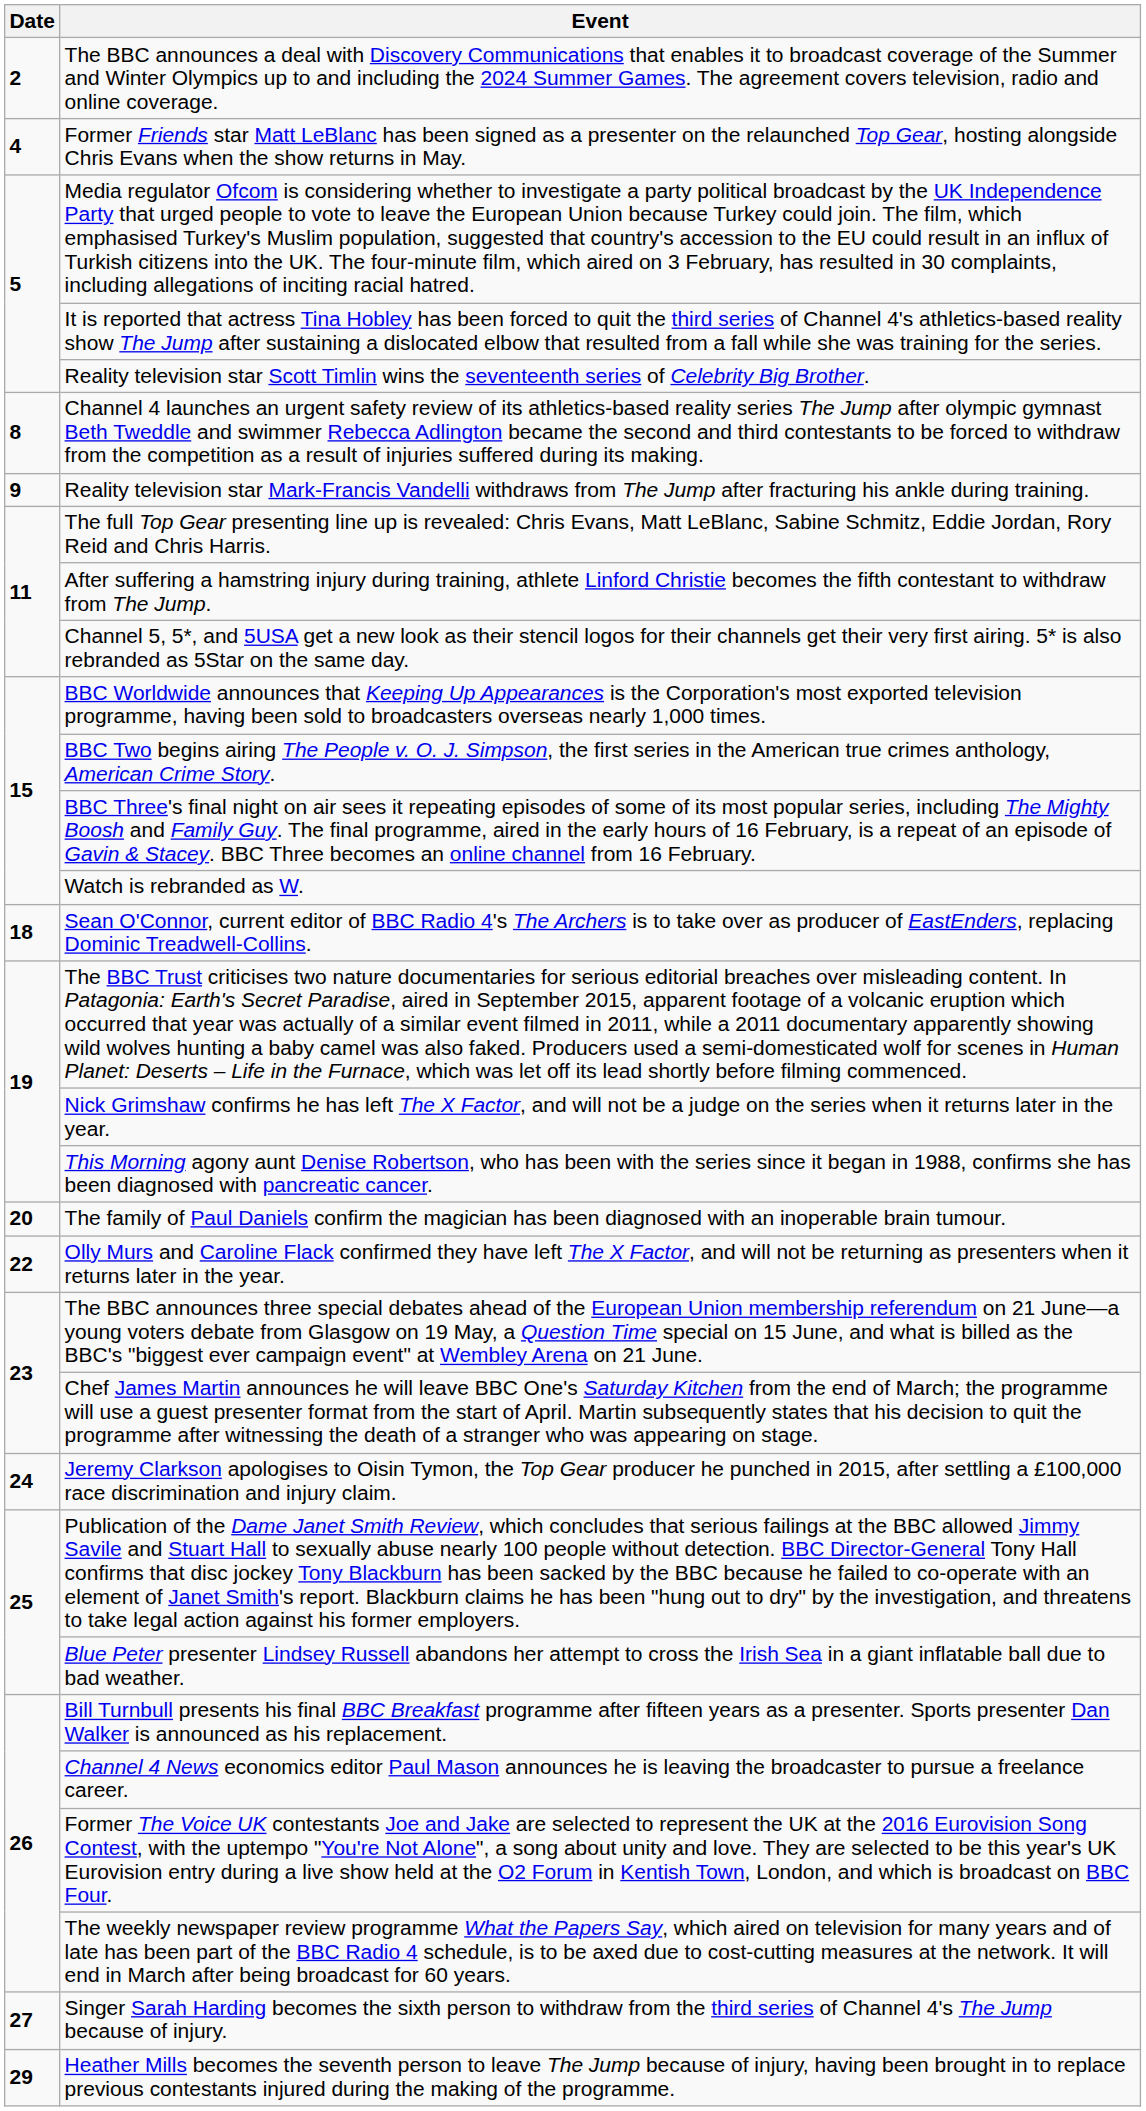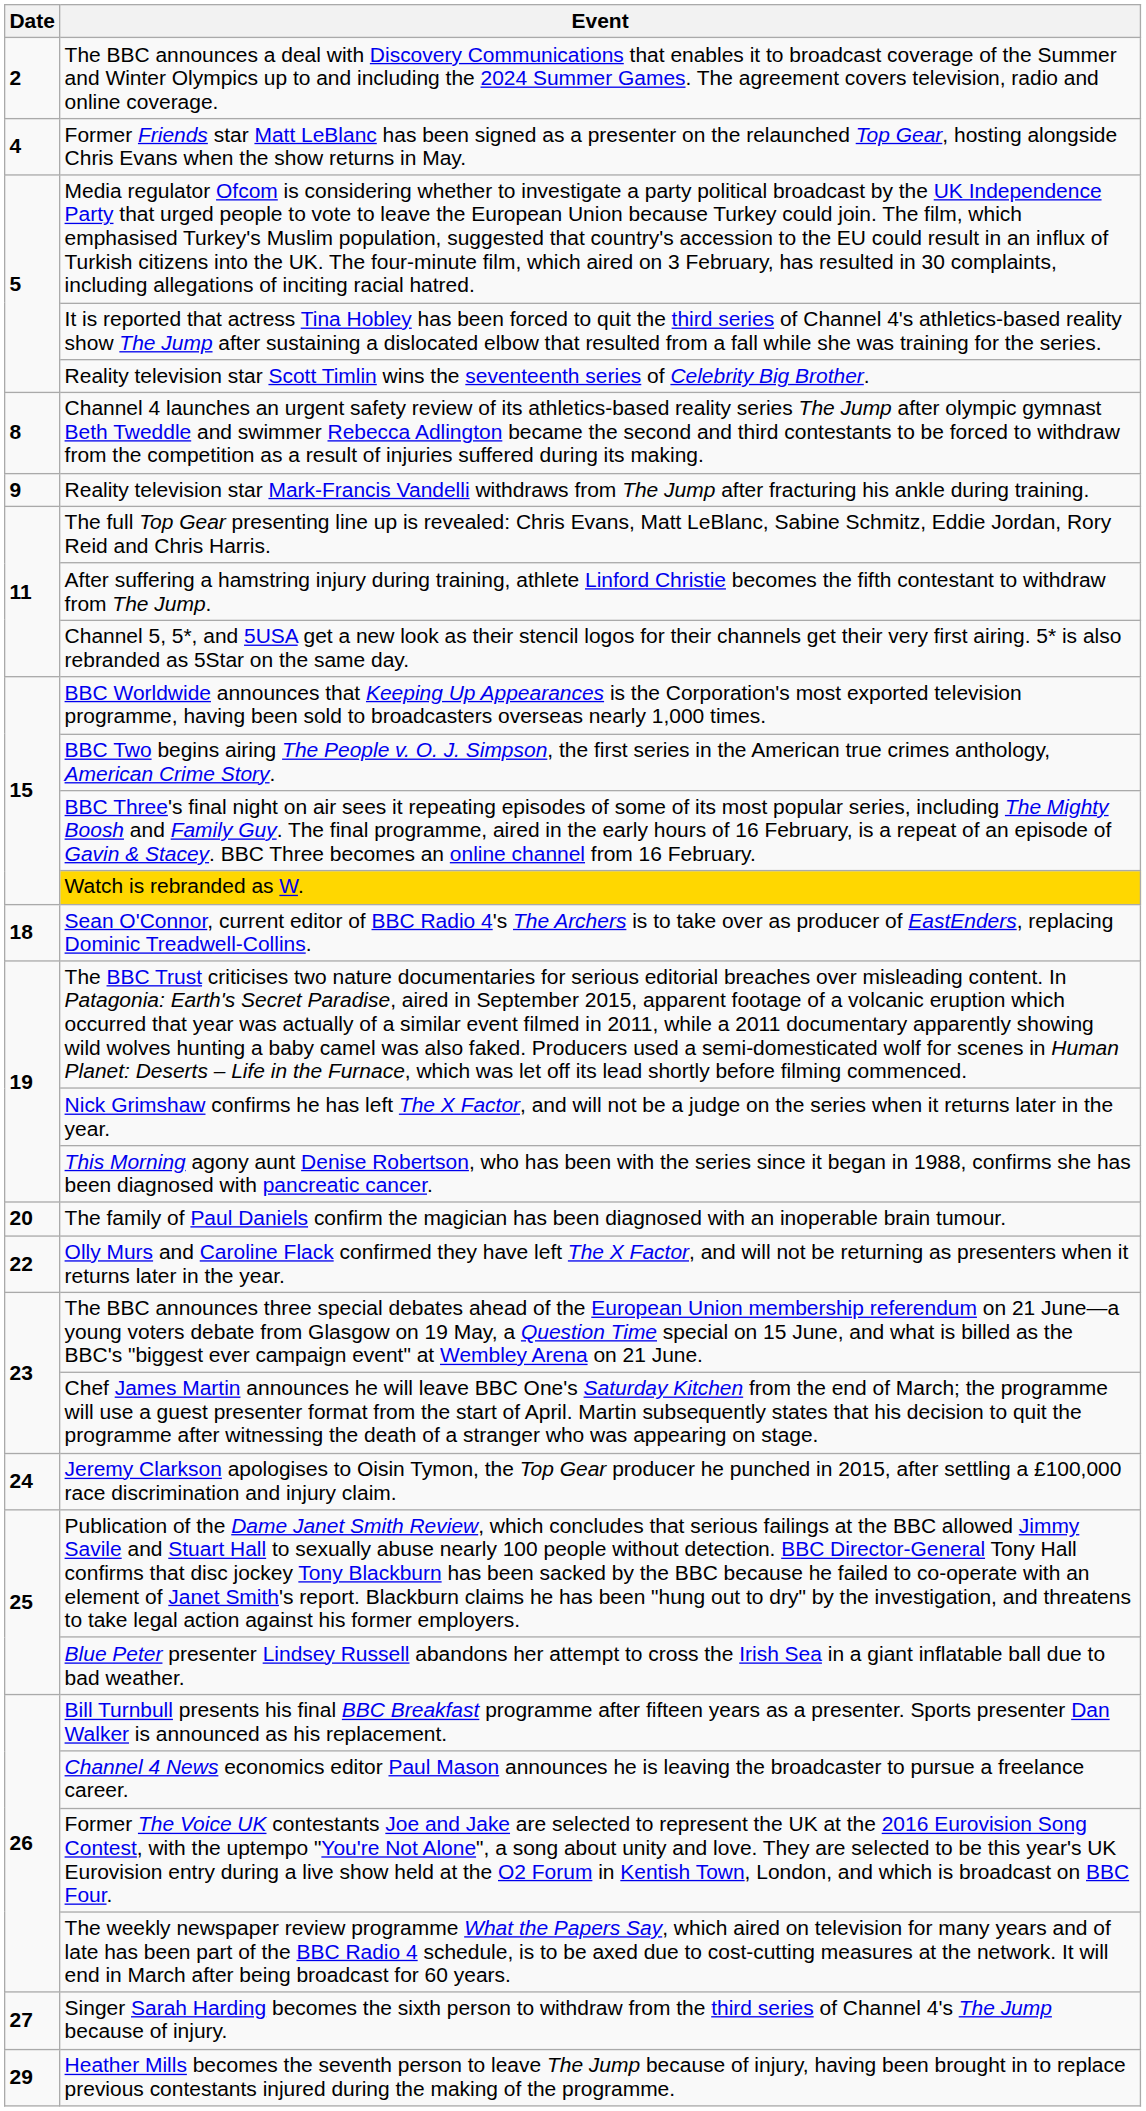Watch is rebranded as W. | Event: no background -> gold background
